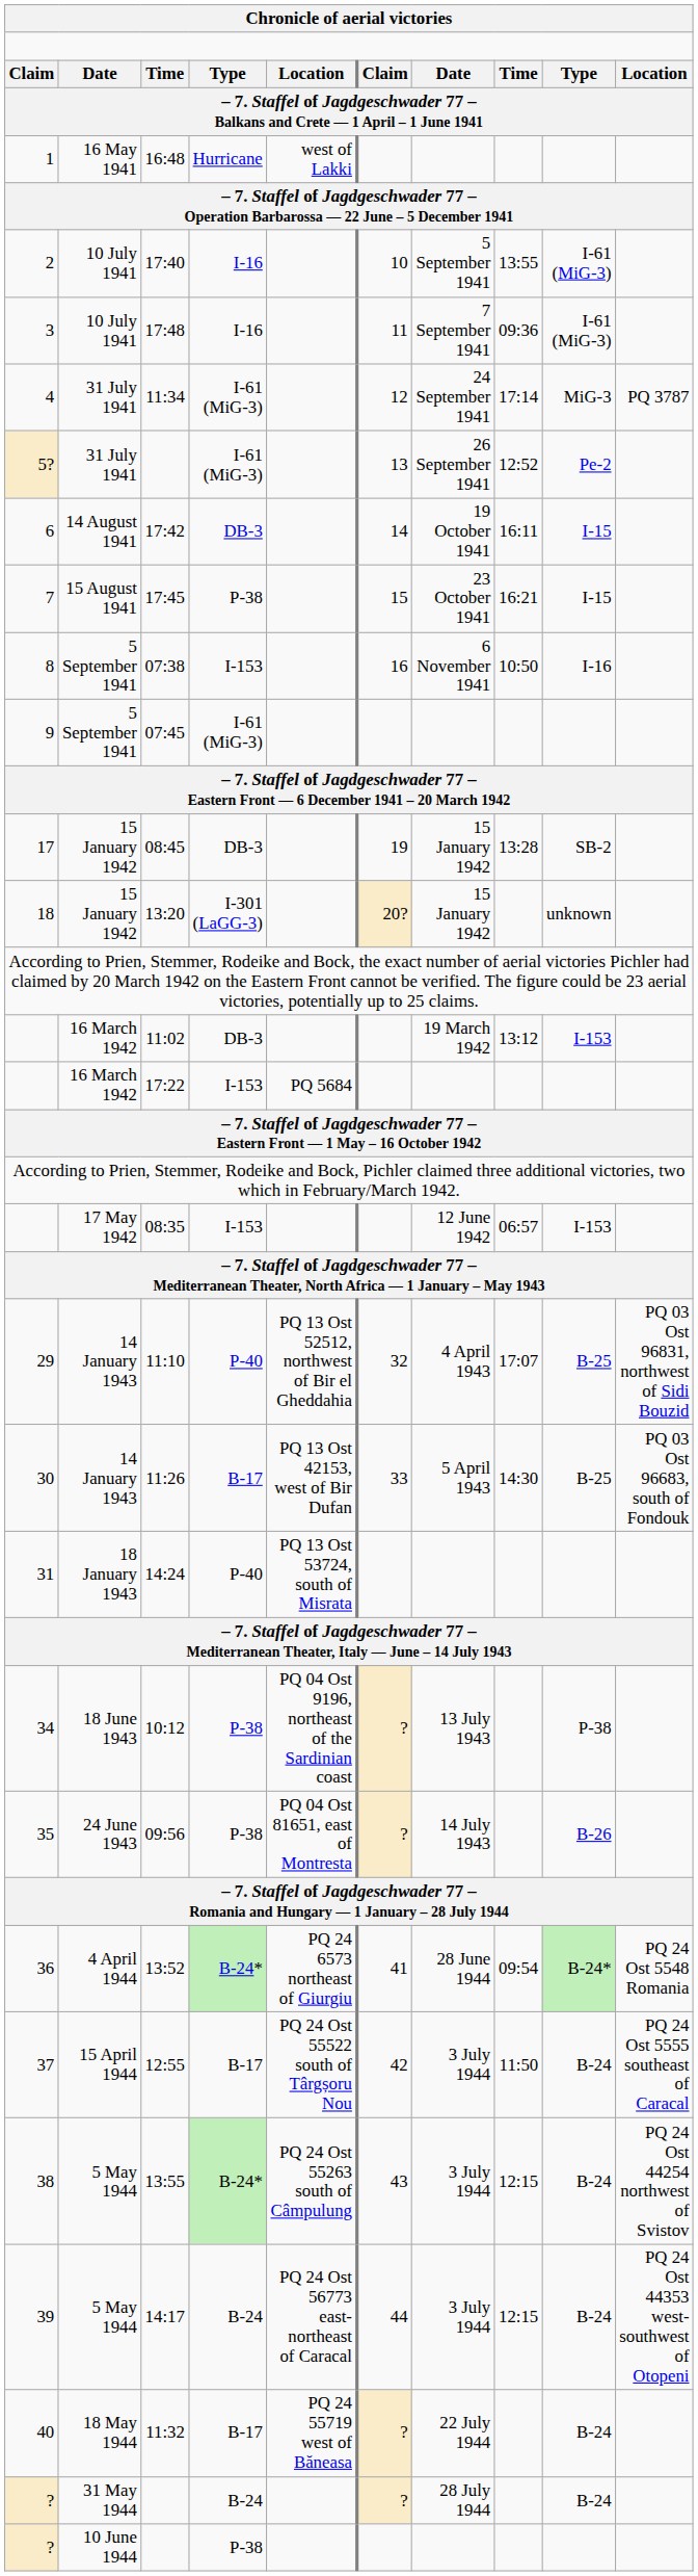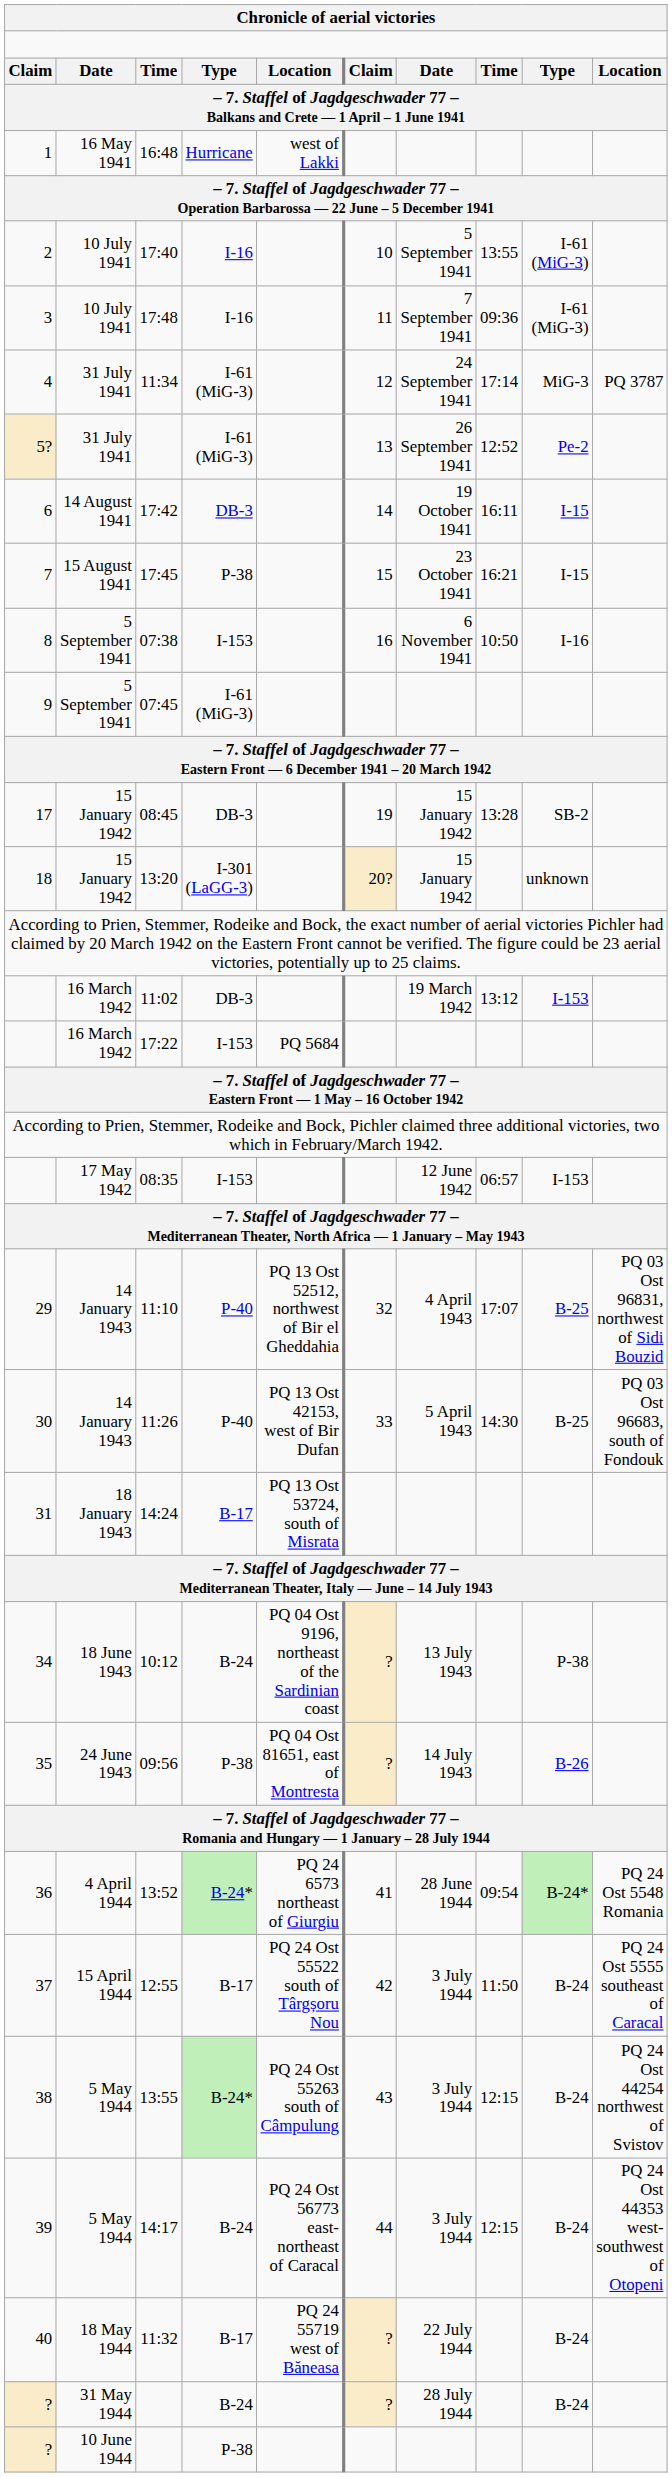11:26 | column 4: B-17 -> P-40
14:24 | column 4: P-40 -> B-17
10:12 | column 4: P-38 -> B-24
